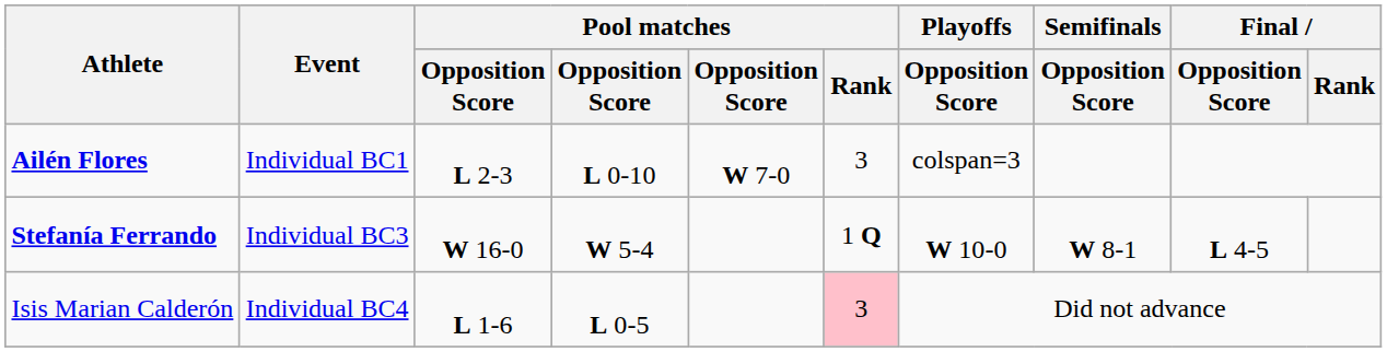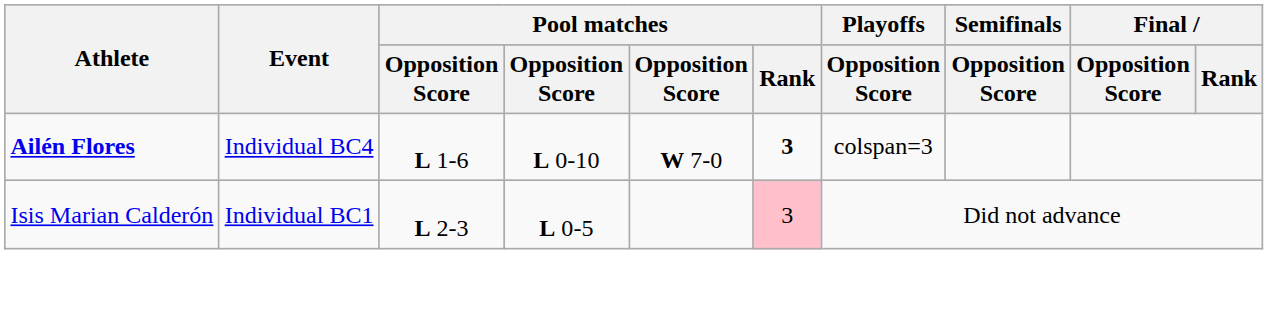Ailén Flores | Event: Individual BC1 -> Individual BC4
Ailén Flores | column 3: L 2-3 -> L 1-6
Ailén Flores | Pool matches / Rank: normal -> bold
- row: Stefanía Ferrando | Individual BC3 | W 16-0 | W 5-4 | 1 Q | W 10-0 | W 8-1 | L 4-5
Isis Marian Calderón | Event: Individual BC4 -> Individual BC1
Isis Marian Calderón | column 3: L 1-6 -> L 2-3
